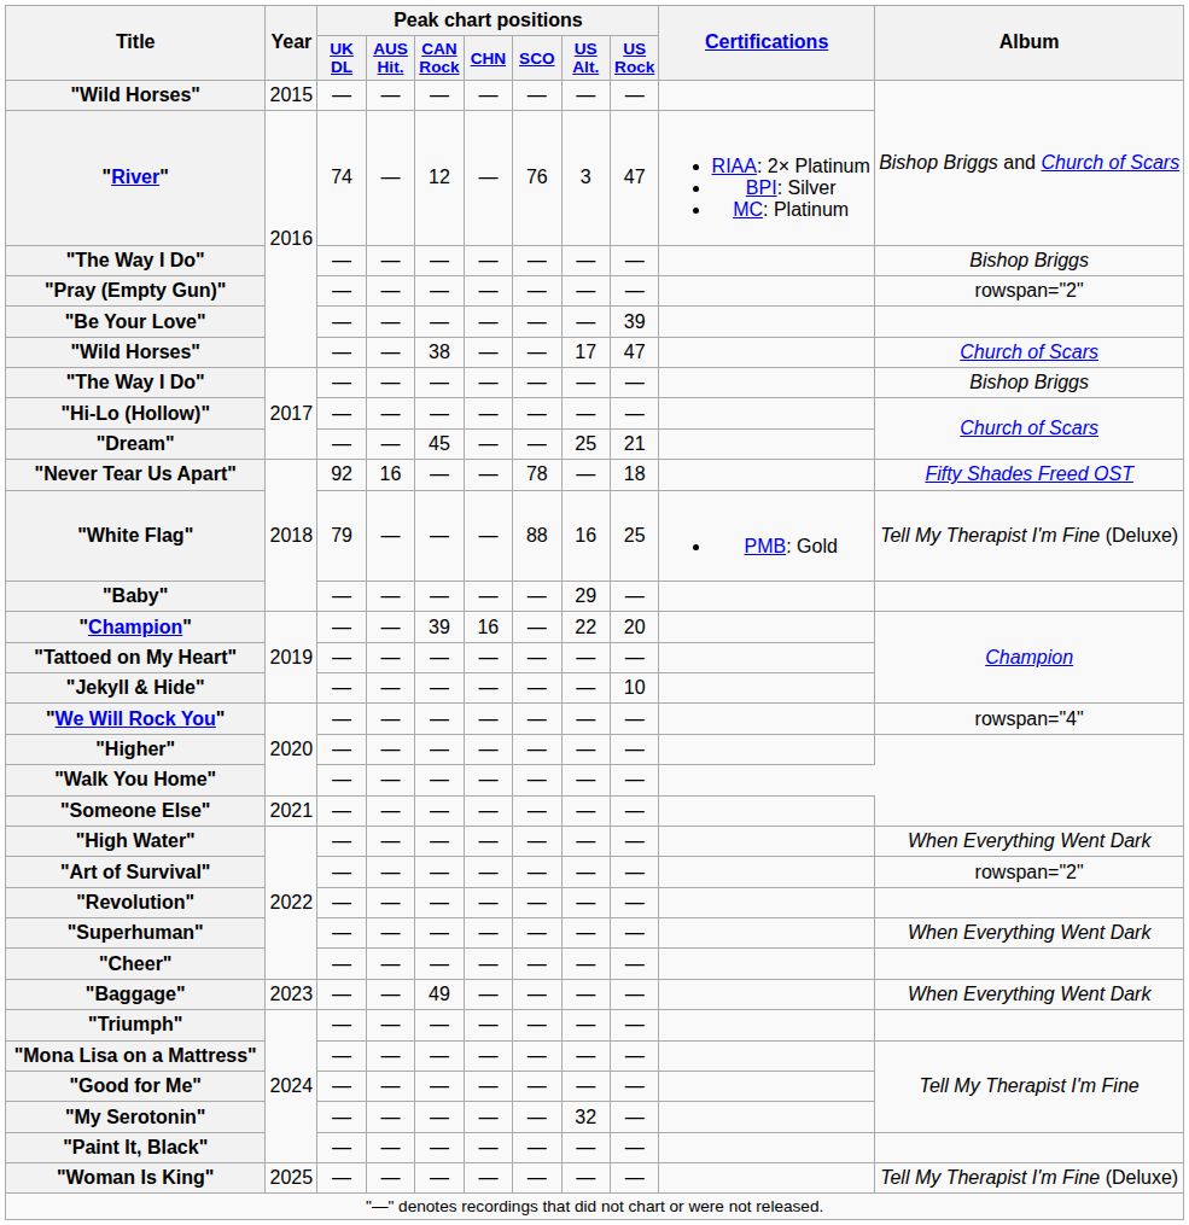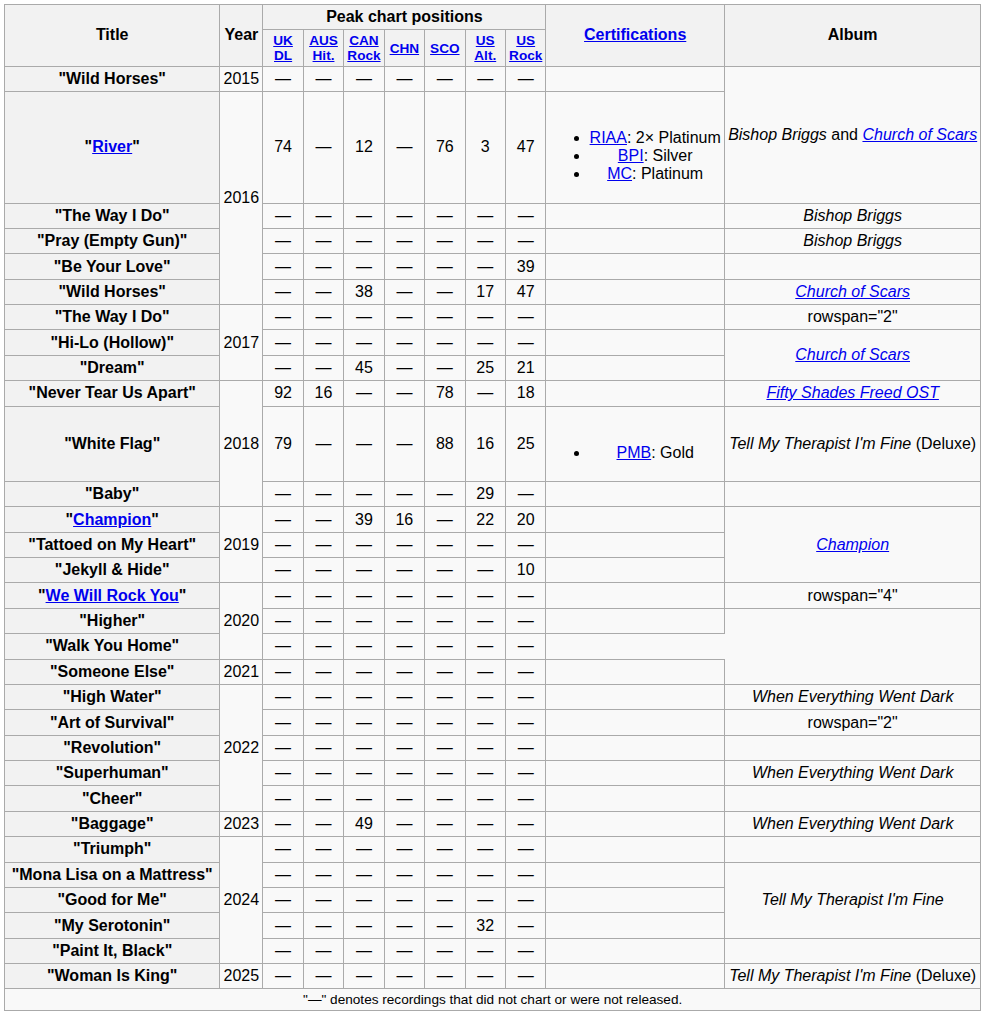"Pray (Empty Gun)" | Album: rowspan="2" -> Bishop Briggs
"The Way I Do" / 2017 | Album: Bishop Briggs -> rowspan="2"
